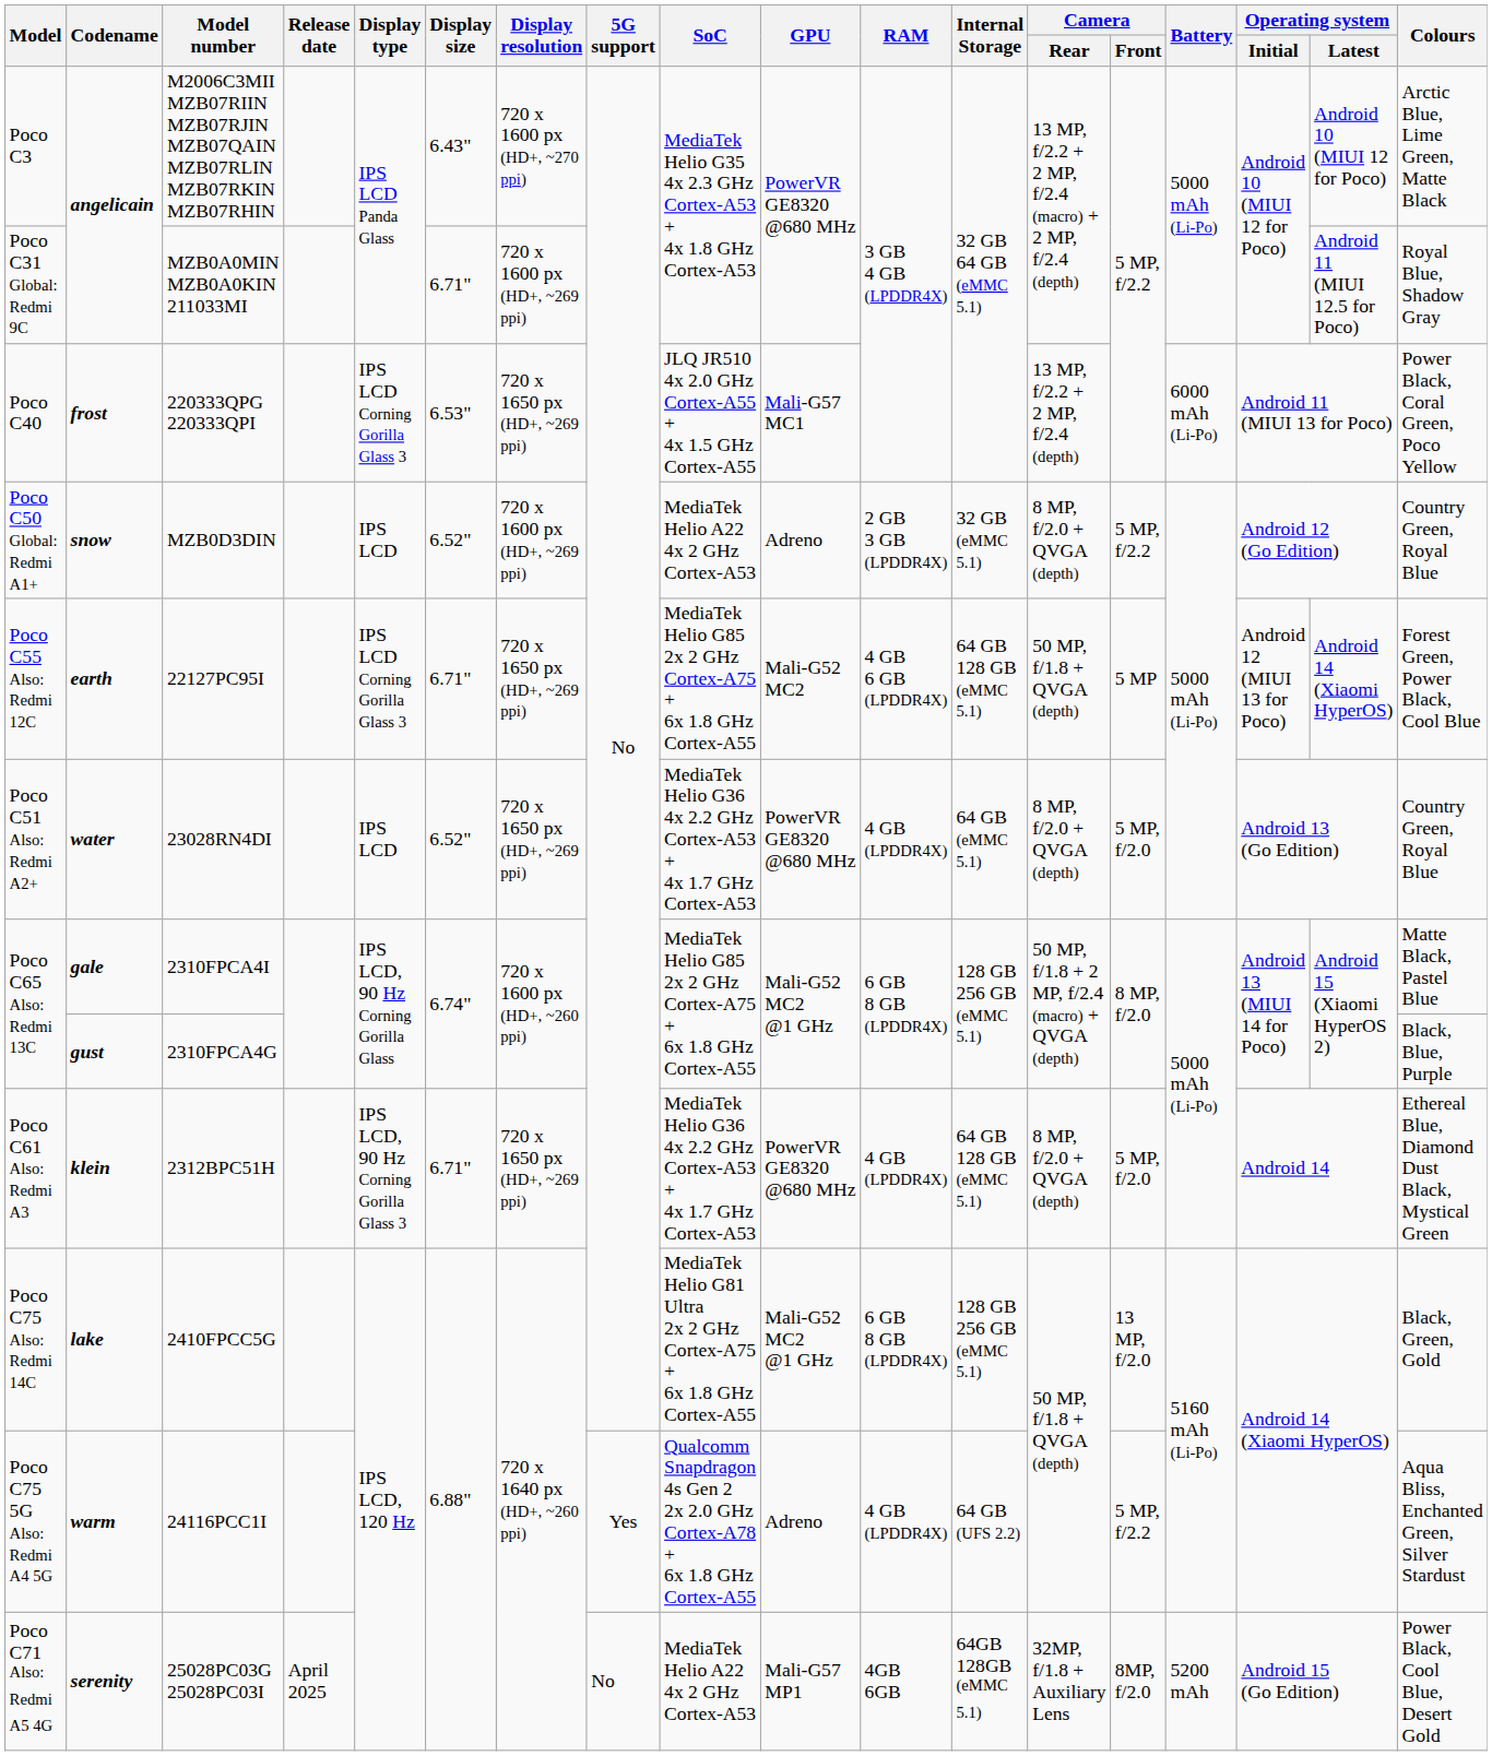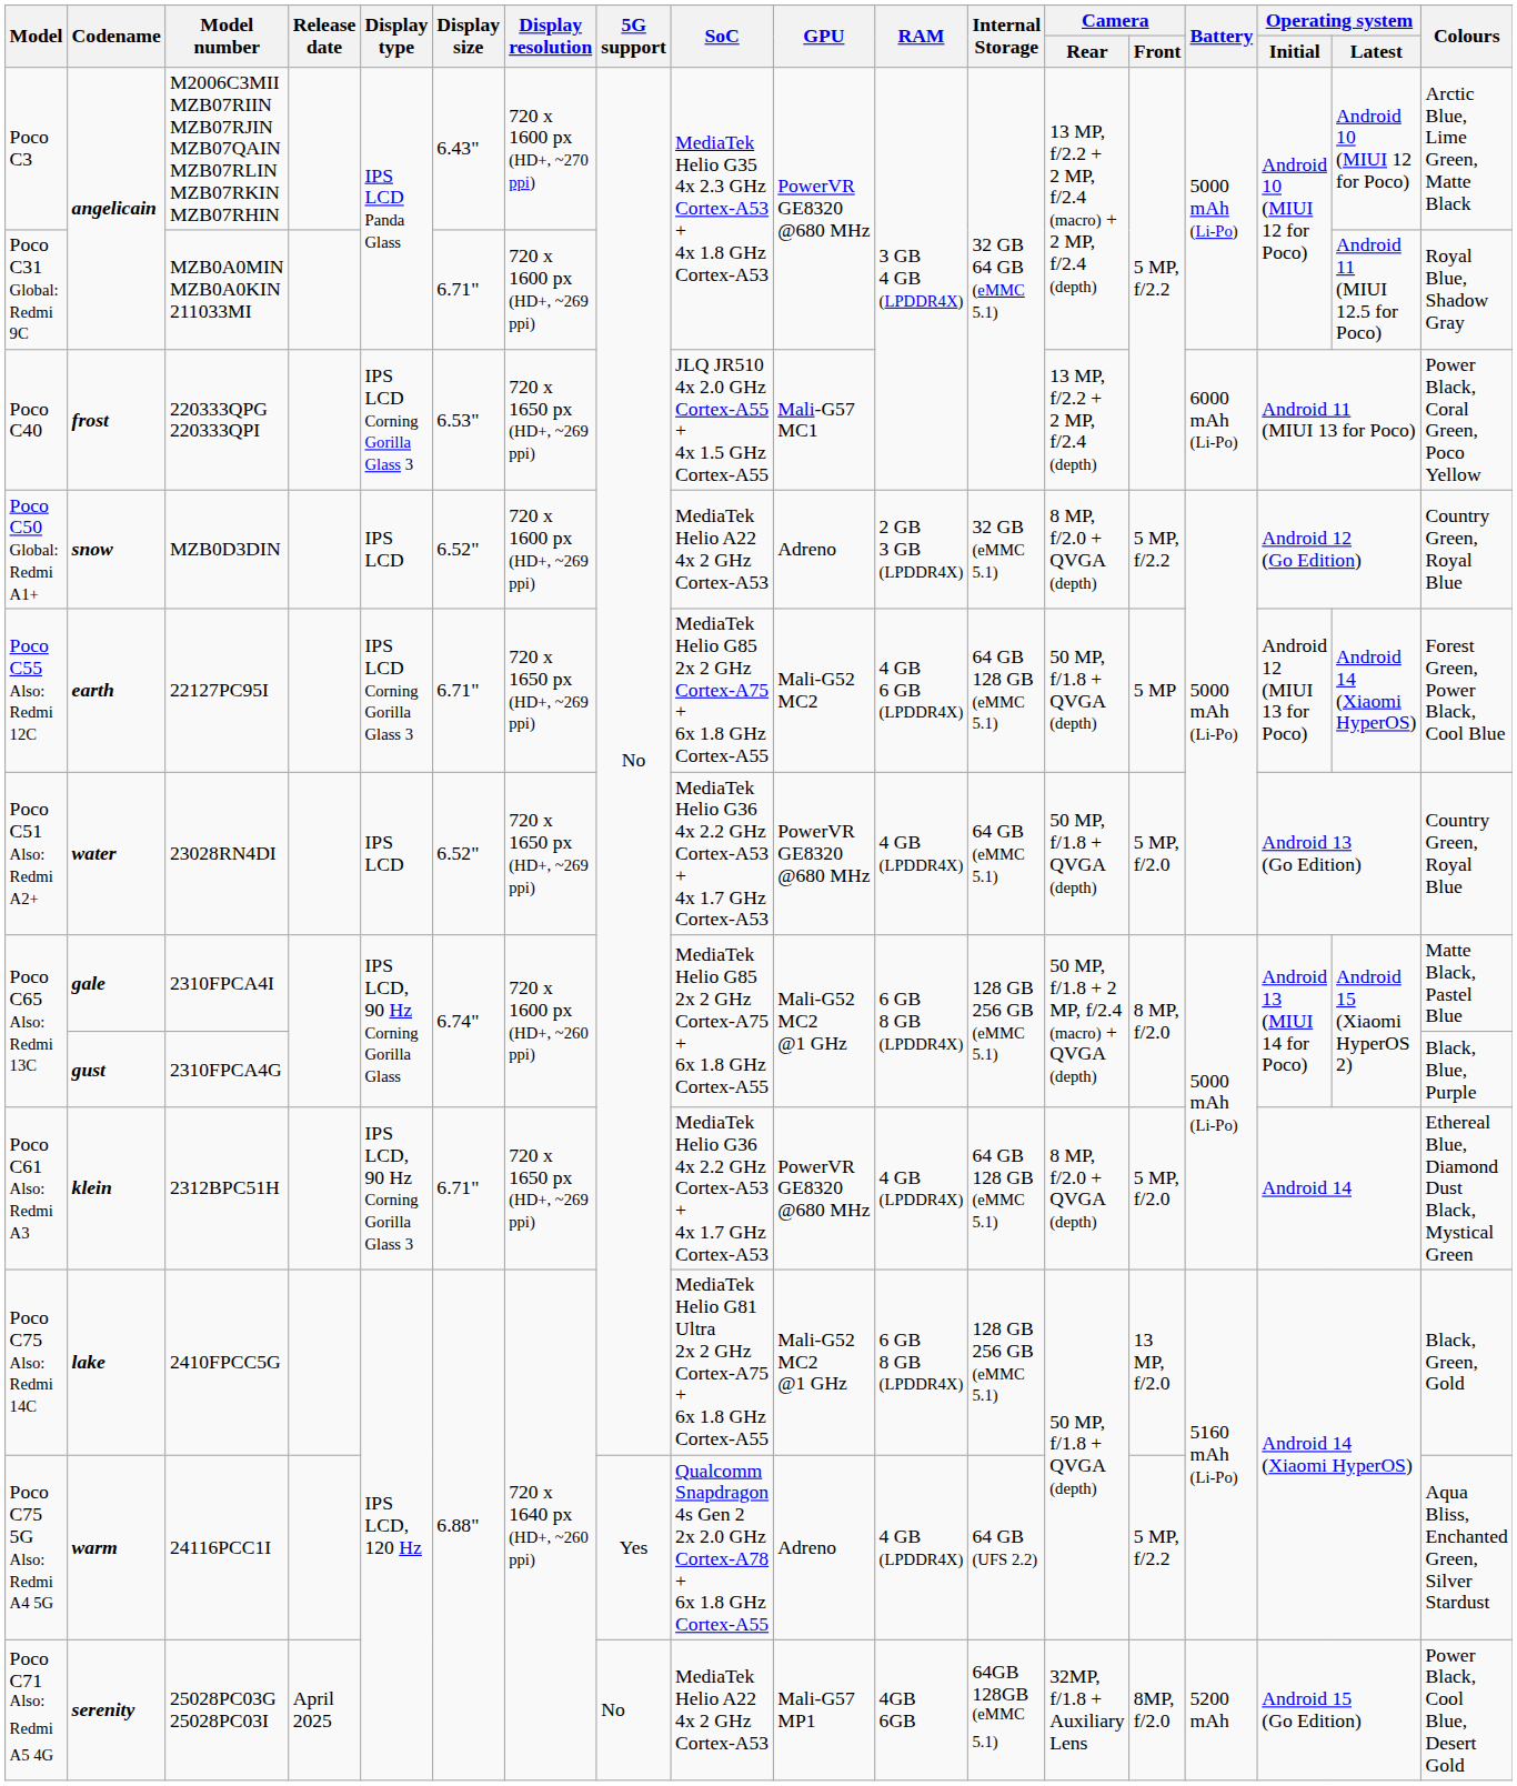23028RN4DI | Camera / Rear: 8 MP, f/2.0 + QVGA (depth) -> 50 MP, f/1.8 + QVGA (depth)
